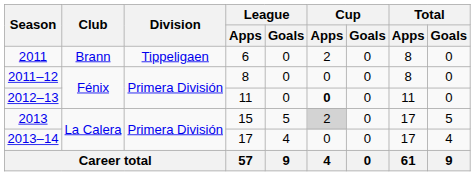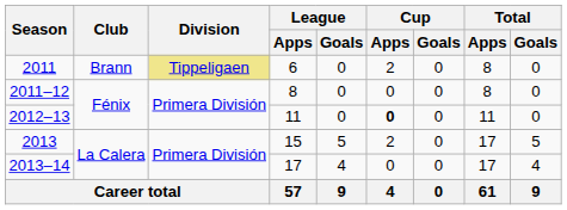2011 | Division: no background -> khaki background
2013 | Cup / Apps: lightgrey background -> no background
